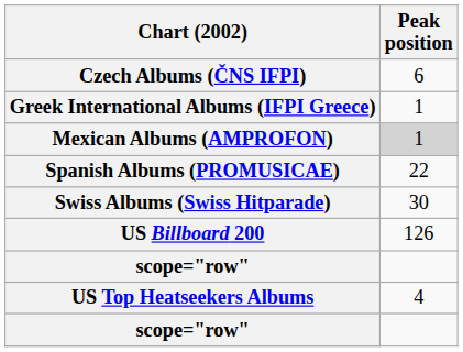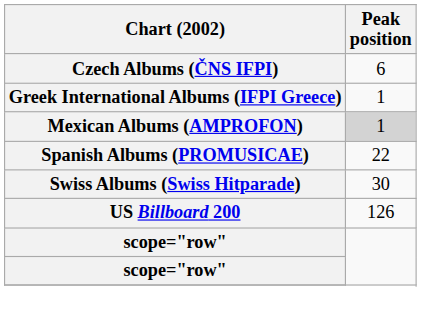- row: US Top Heatseekers Albums | 4
